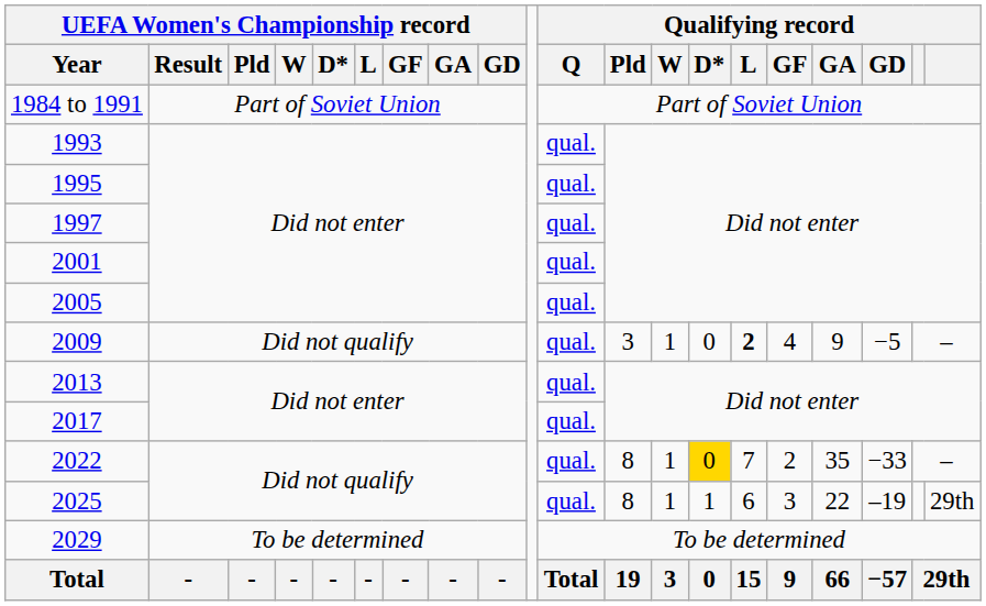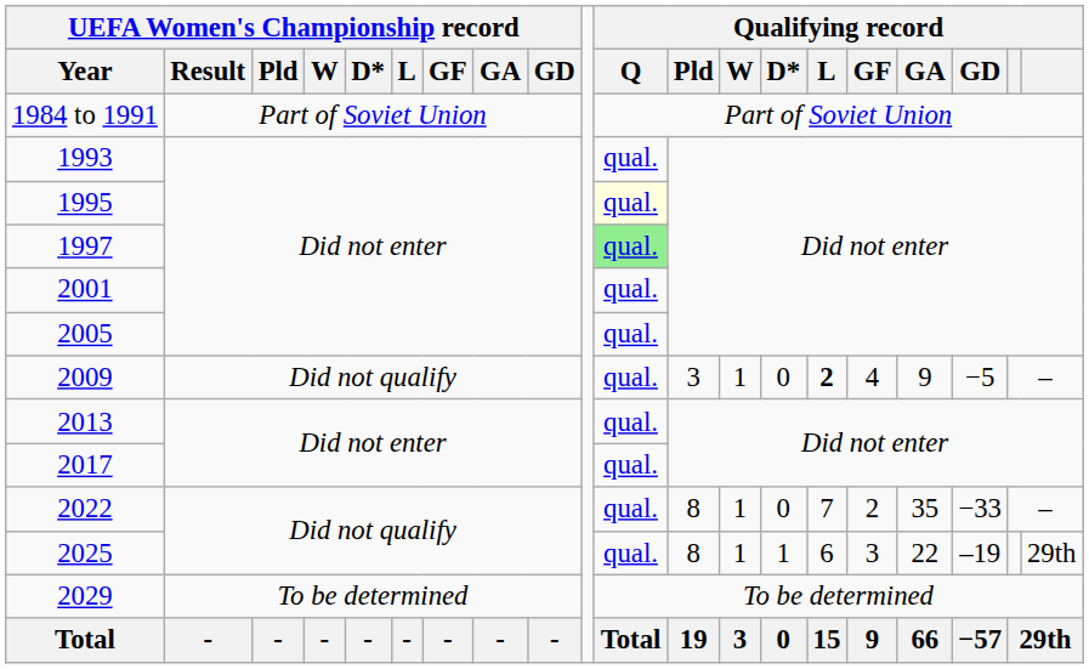1995 | Qualifying record / Q: no background -> lightyellow background
1997 | Qualifying record / Q: no background -> lightgreen background
2022 | Qualifying record / D*: gold background -> no background
